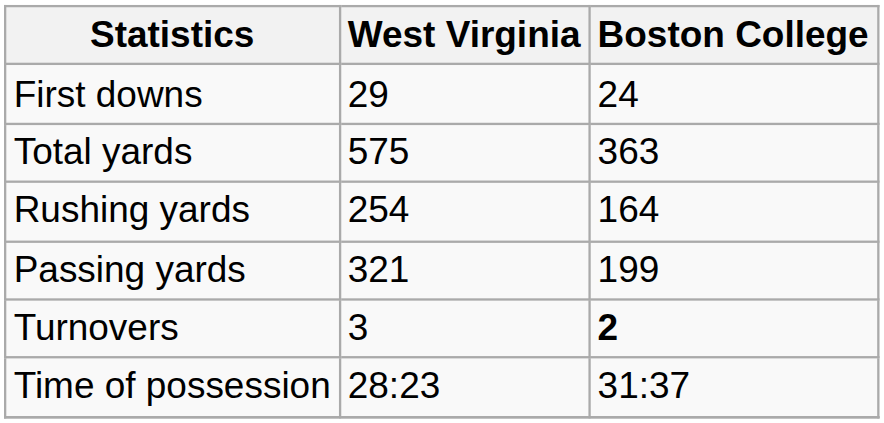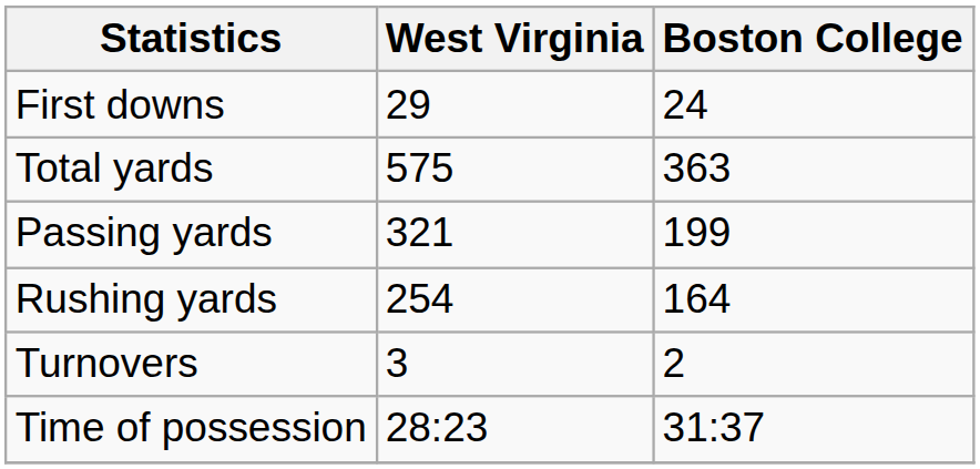rows swapped: Rushing yards <-> Passing yards
Turnovers | Boston College: bold -> normal
